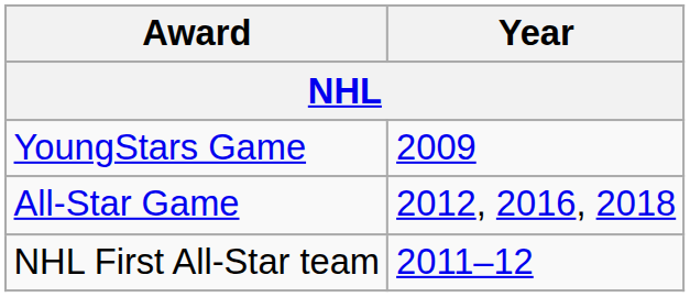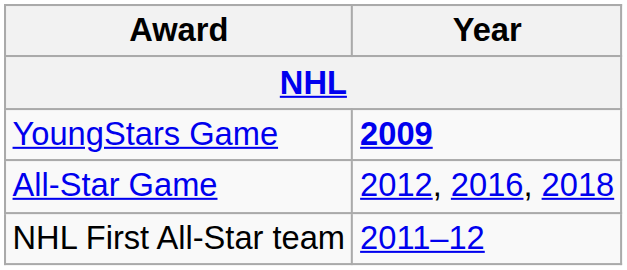YoungStars Game | Year: normal -> bold
